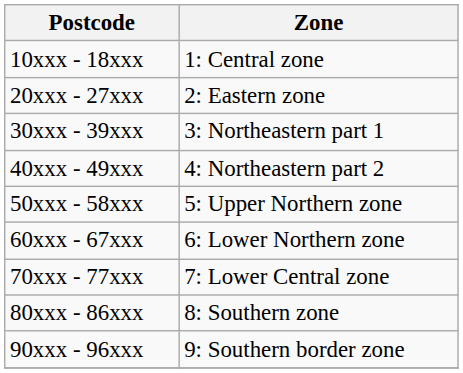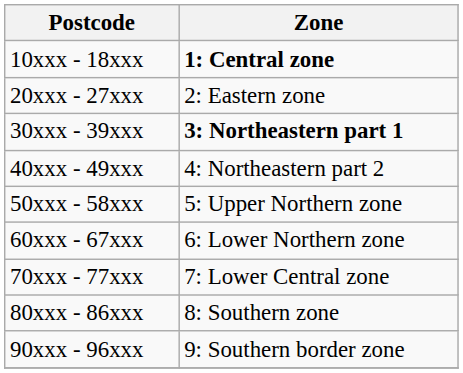10xxx - 18xxx | Zone: normal -> bold
30xxx - 39xxx | Zone: normal -> bold
